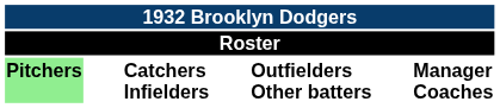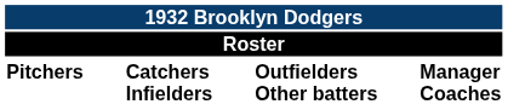Pitchers | column 1: lightgreen background -> no background
